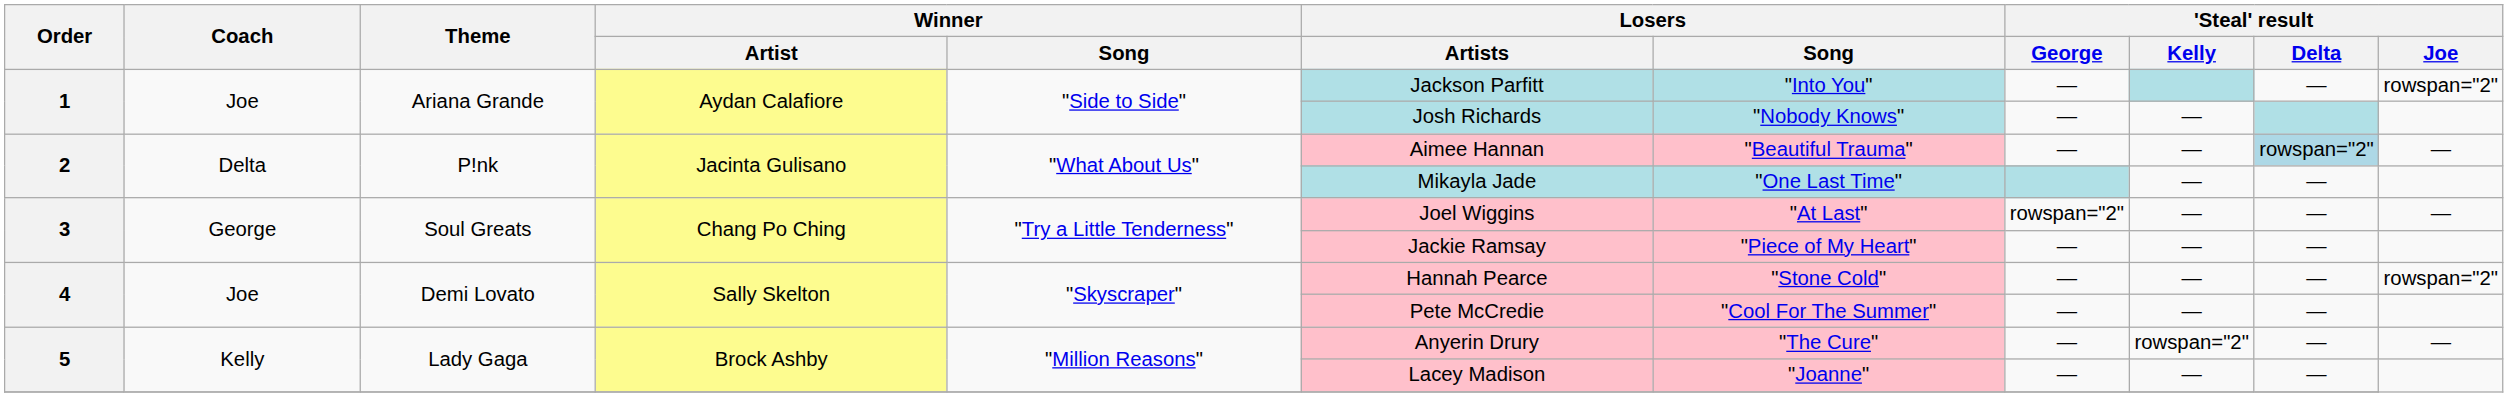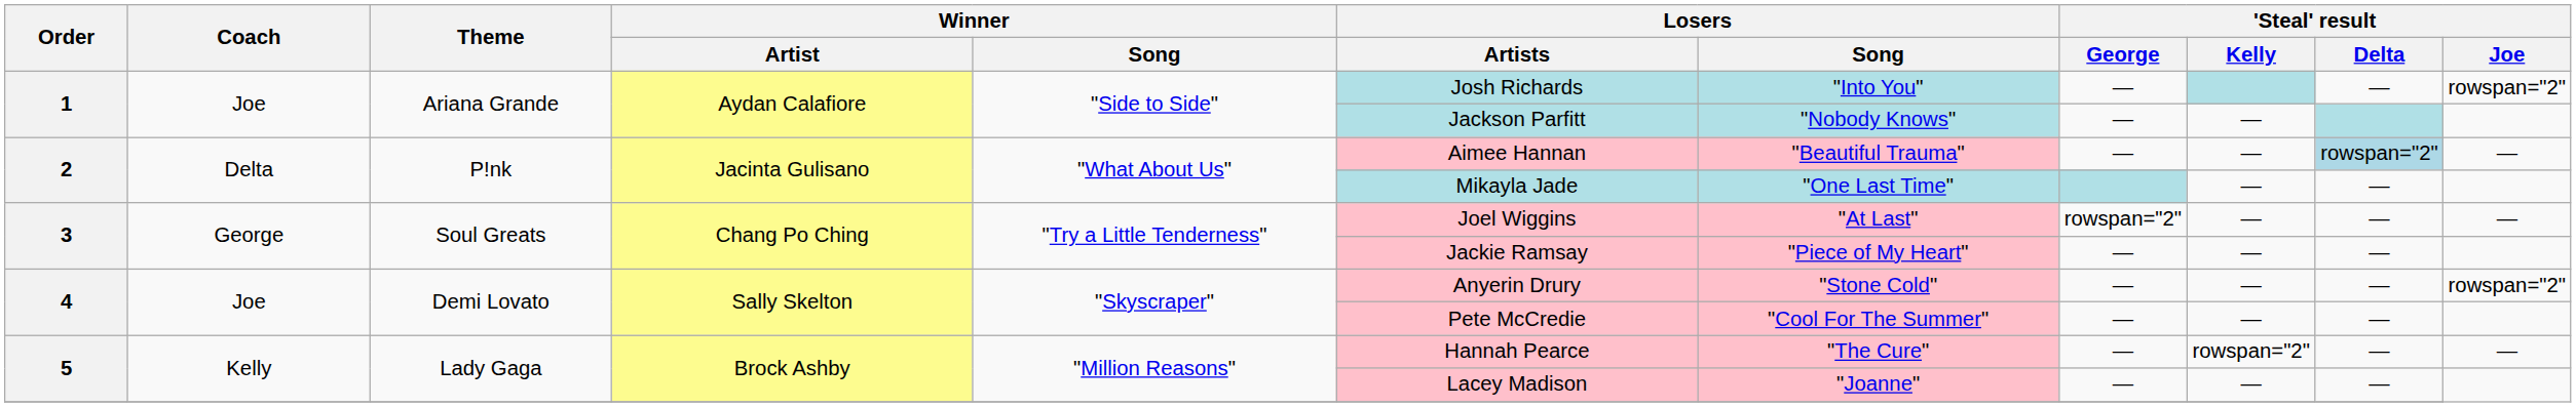row 3 | Losers / Artists: Jackson Parfitt -> Josh Richards
row 4 | Losers / Artists: Josh Richards -> Jackson Parfitt
row 9 | Losers / Artists: Hannah Pearce -> Anyerin Drury
row 11 | Losers / Artists: Anyerin Drury -> Hannah Pearce
